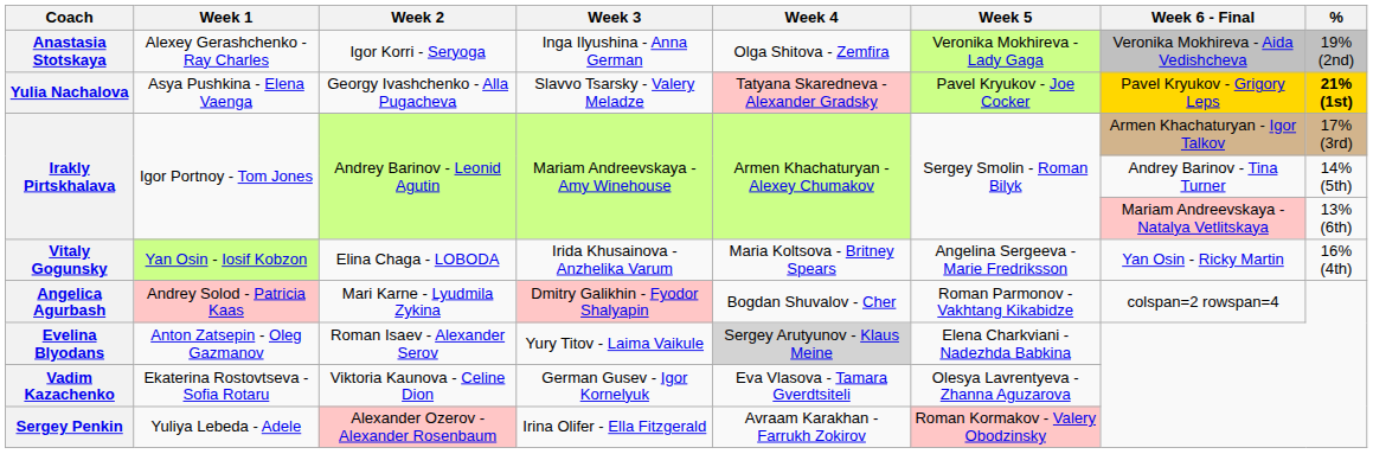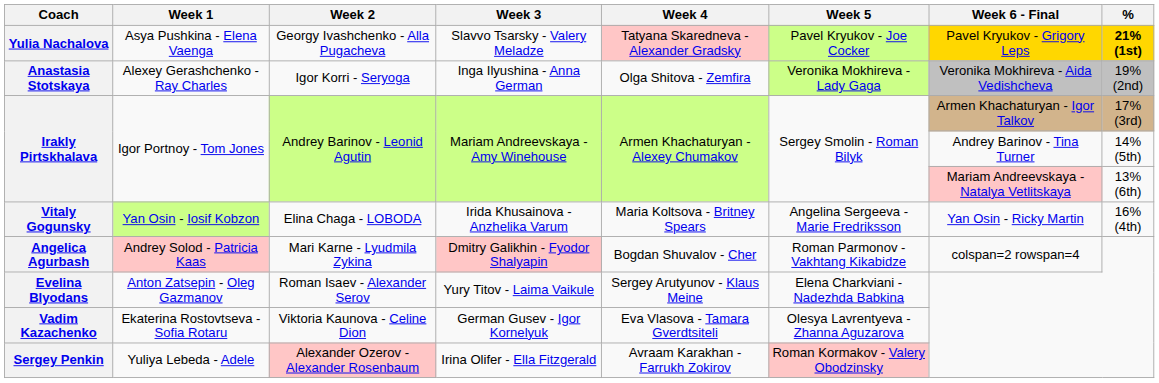rows swapped: Yulia Nachalova <-> Anastasia Stotskaya
Evelina Blyodans | Week 4: lightgrey background -> no background
